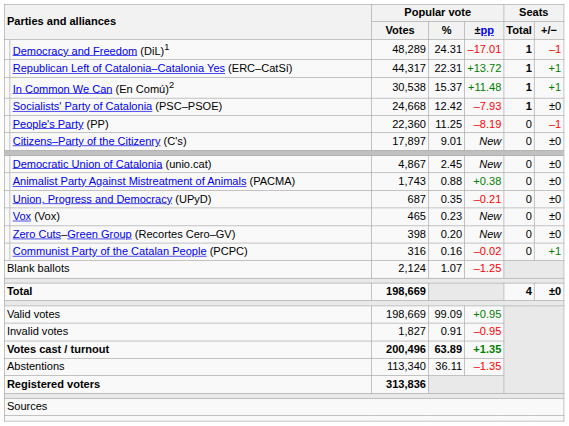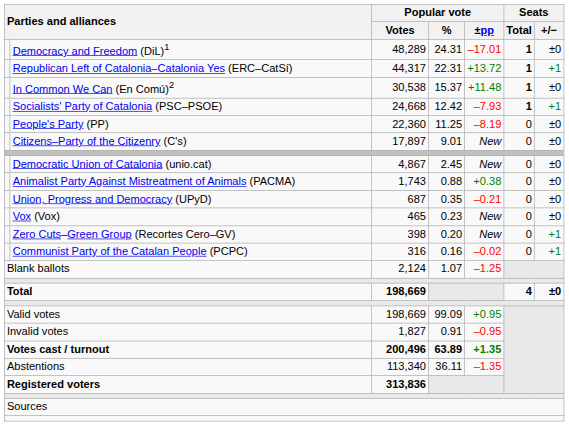Democracy and Freedom (DiL)1 | Seats / +/−: –1 -> ±0
In Common We Can (En Comú)2 | Seats / +/−: +1 -> ±0
Socialists' Party of Catalonia (PSC–PSOE) | Seats / +/−: ±0 -> +1
People's Party (PP) | Seats / +/−: –1 -> ±0
Zero Cuts–Green Group (Recortes Cero–GV) | Seats / +/−: ±0 -> +1
